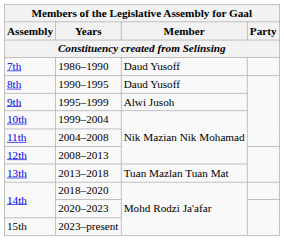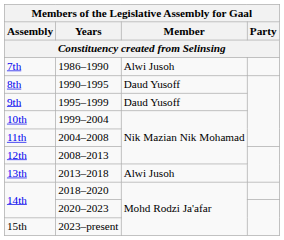7th | Member: Daud Yusoff -> Alwi Jusoh
9th | Member: Alwi Jusoh -> Daud Yusoff
13th | Member: Tuan Mazlan Tuan Mat -> Alwi Jusoh
